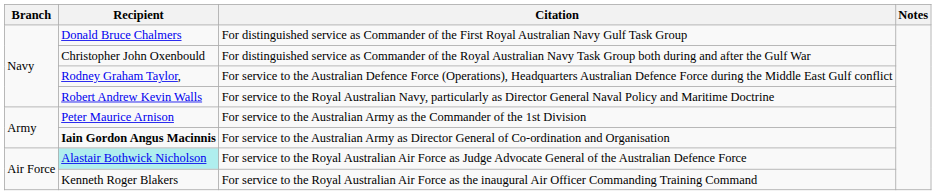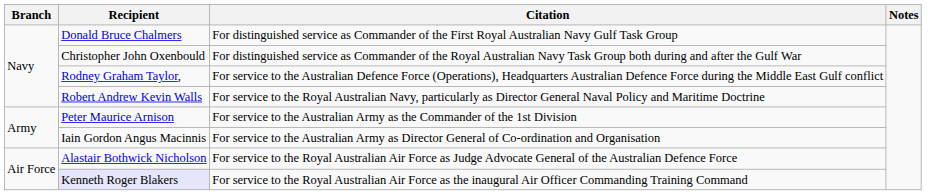Iain Gordon Angus Macinnis | Recipient: bold -> normal
Alastair Bothwick Nicholson | Recipient: paleturquoise background -> no background
Kenneth Roger Blakers | Recipient: no background -> lavender background
